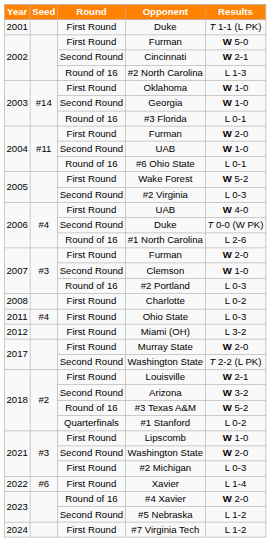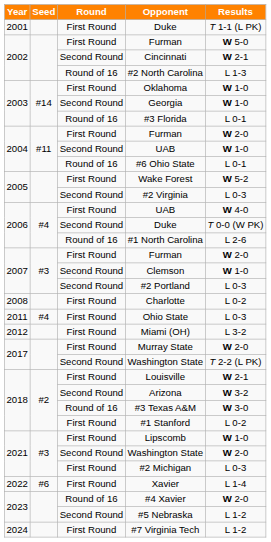#2 Portland | Round: Round of 16 -> Second Round
#3 Texas A&M | Results: W 5-2 -> W 3-0
#1 Stanford | Round: Quarterfinals -> First Round
